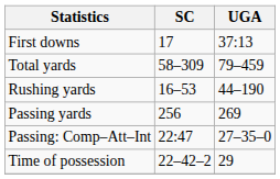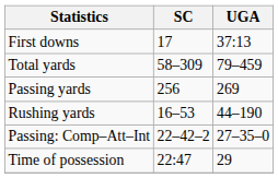rows swapped: Rushing yards <-> Passing yards
Passing: Comp–Att–Int | SC: 22:47 -> 22–42–2
Time of possession | SC: 22–42–2 -> 22:47
